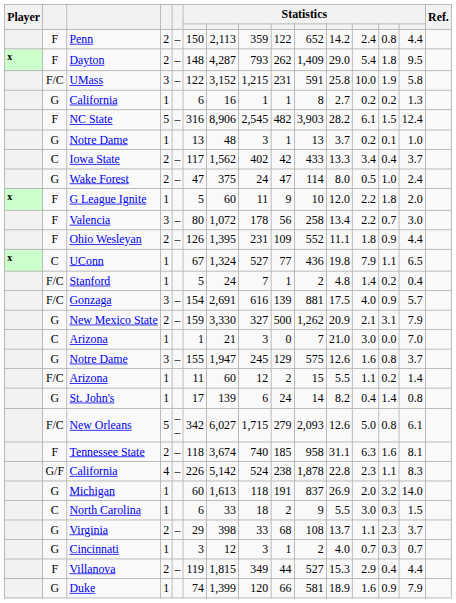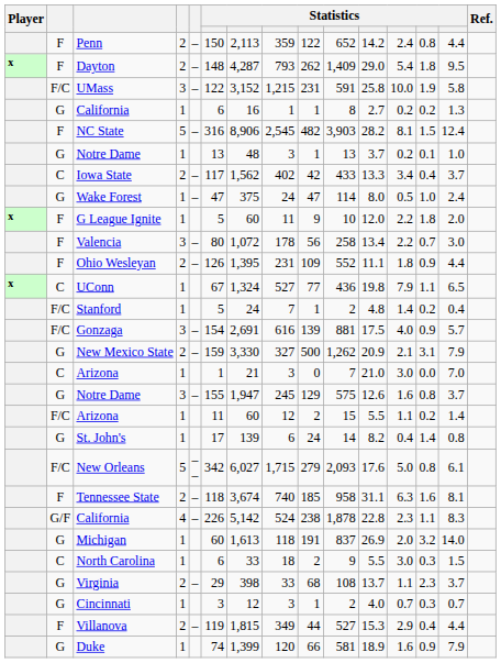NC State | column 12: 6.1 -> 8.1
Wake Forest | column 4: 2 -> 1
New Orleans | column 11: 12.6 -> 17.6
